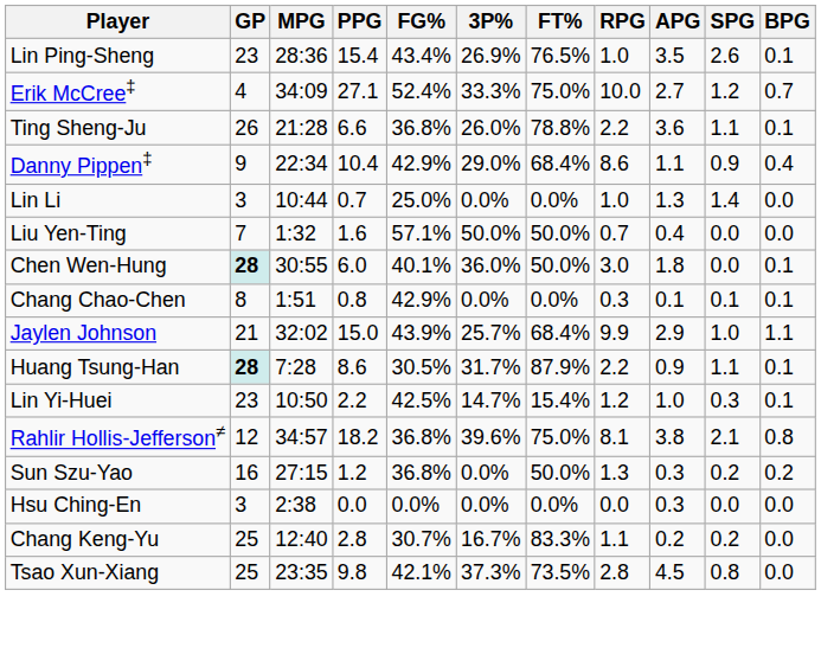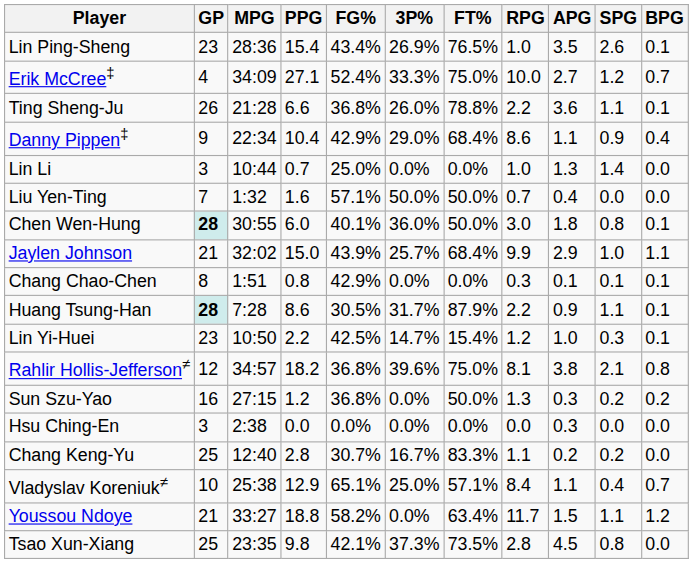Chen Wen-Hung | SPG: 0.0 -> 0.8
rows swapped: Chang Chao-Chen <-> Jaylen Johnson
+ row: Vladyslav Koreniuk≠ | 10 | 25:38 | 12.9 | 65.1% | 25.0% | 57.1% | 8.4 | 1.1 | 0.4 | 0.7
+ row: Youssou Ndoye | 21 | 33:27 | 18.8 | 58.2% | 0.0% | 63.4% | 11.7 | 1.5 | 1.1 | 1.2
